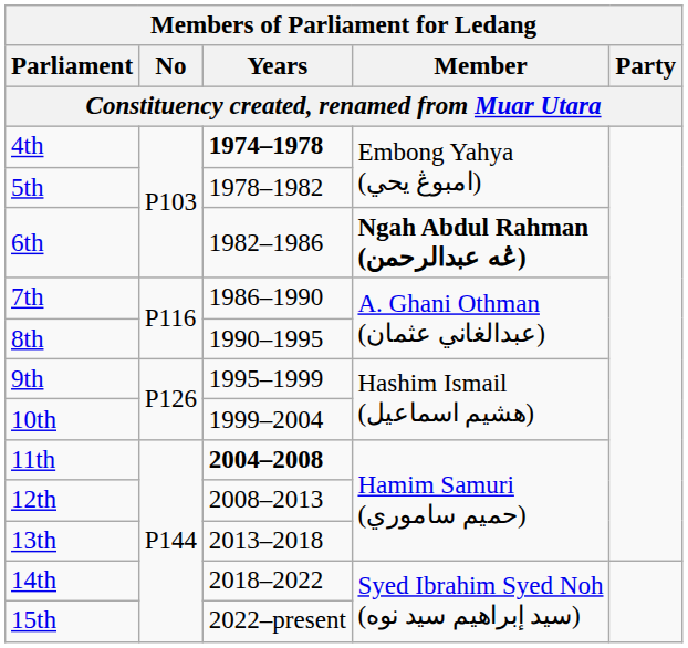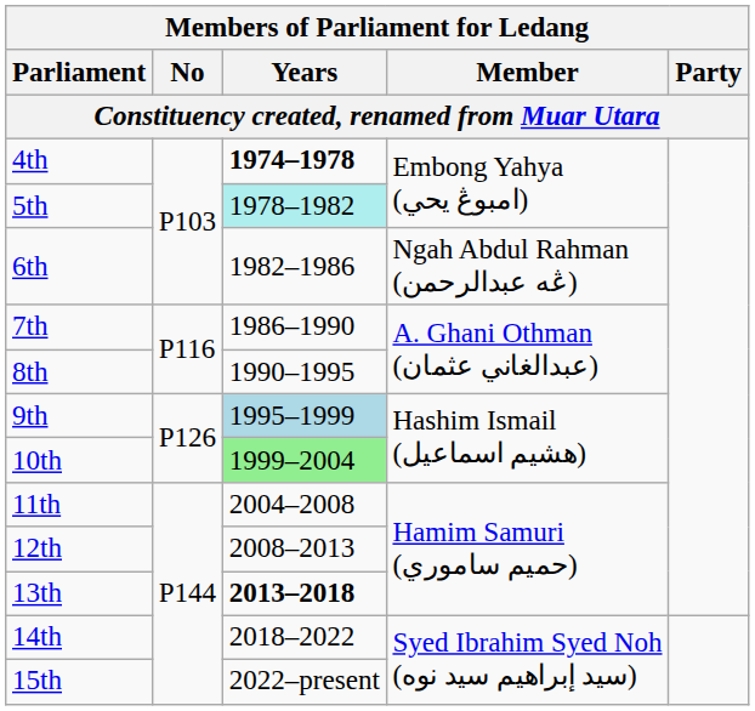5th | Years: no background -> paleturquoise background
6th | Member: bold -> normal
9th | Years: no background -> lightblue background
10th | Years: no background -> lightgreen background
11th | Years: bold -> normal
13th | Years: normal -> bold
